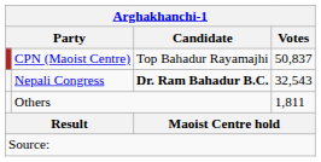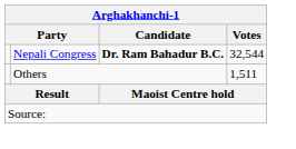- row: CPN (Maoist Centre) | Top Bahadur Rayamajhi | 50,837
Nepali Congress | Votes: 32,543 -> 32,544
Others | Votes: 1,811 -> 1,511
